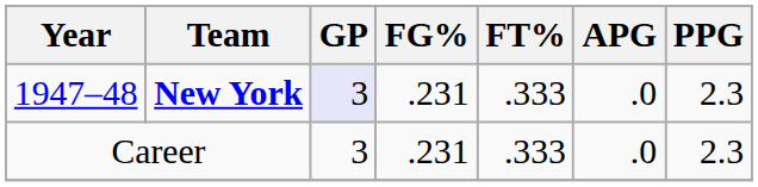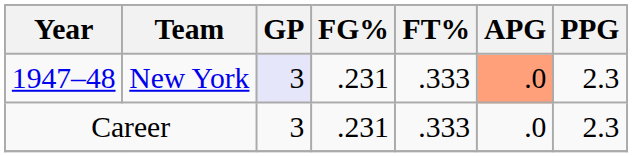1947–48 | Team: bold -> normal
1947–48 | APG: no background -> lightsalmon background
